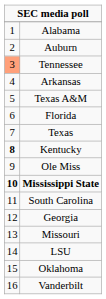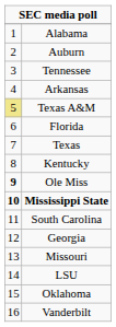Tennessee | column 1: lightsalmon background -> no background
Texas A&M | column 1: no background -> khaki background
Kentucky | column 1: bold -> normal
Ole Miss | column 1: normal -> bold
